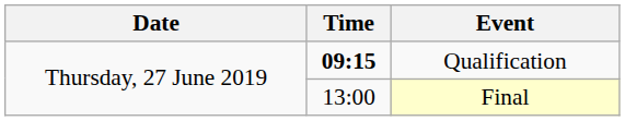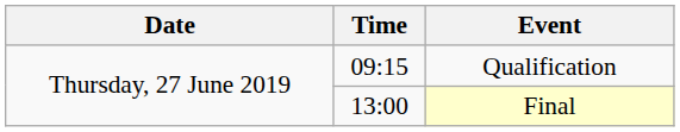Qualification | Time: bold -> normal
